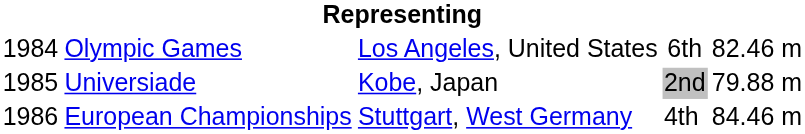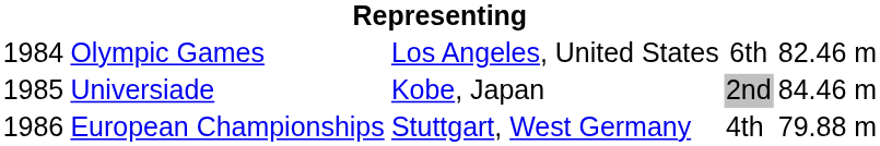Universiade | column 5: 79.88 m -> 84.46 m
European Championships | column 5: 84.46 m -> 79.88 m
